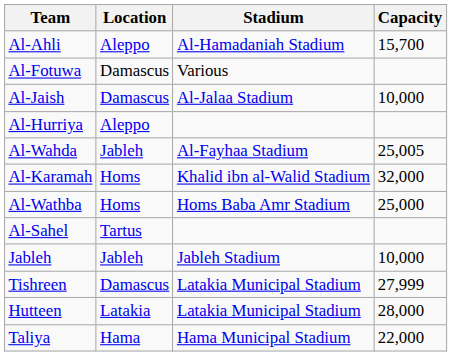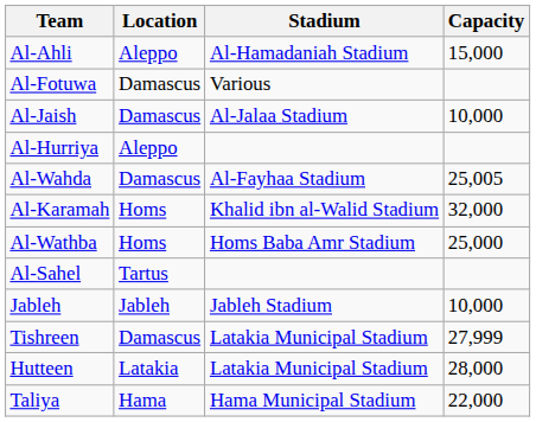Al-Ahli | Capacity: 15,700 -> 15,000
Al-Wahda | Location: Jableh -> Damascus
